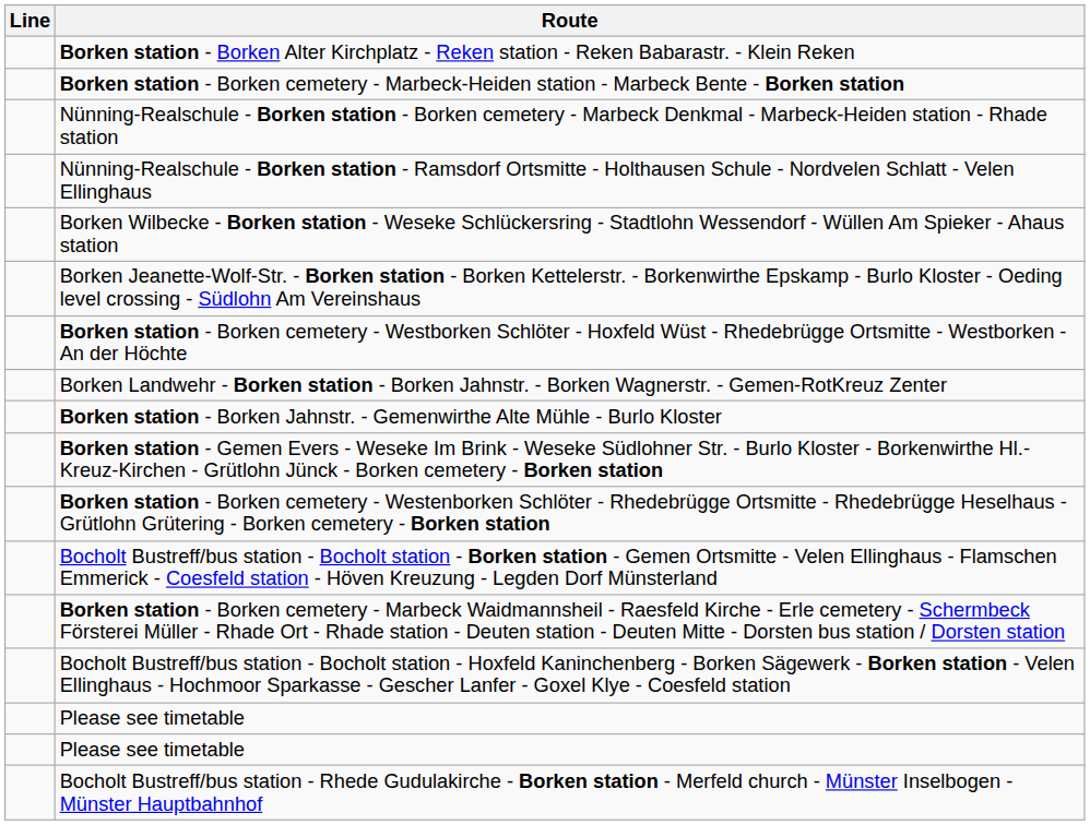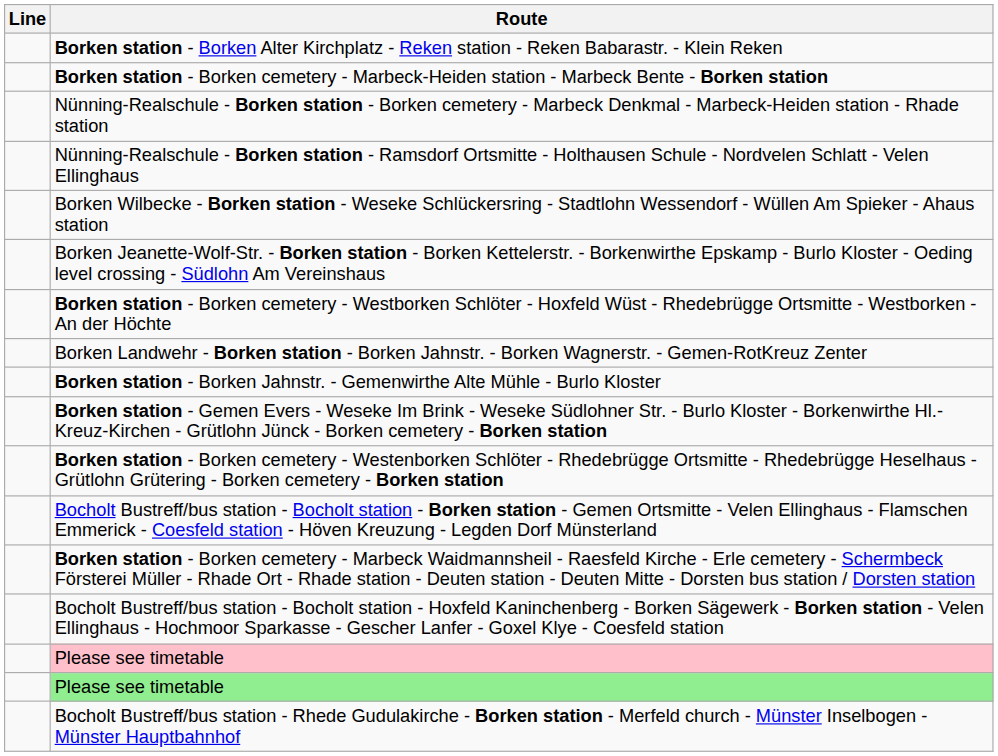row 16 | Route: no background -> pink background
row 17 | Route: no background -> lightgreen background
